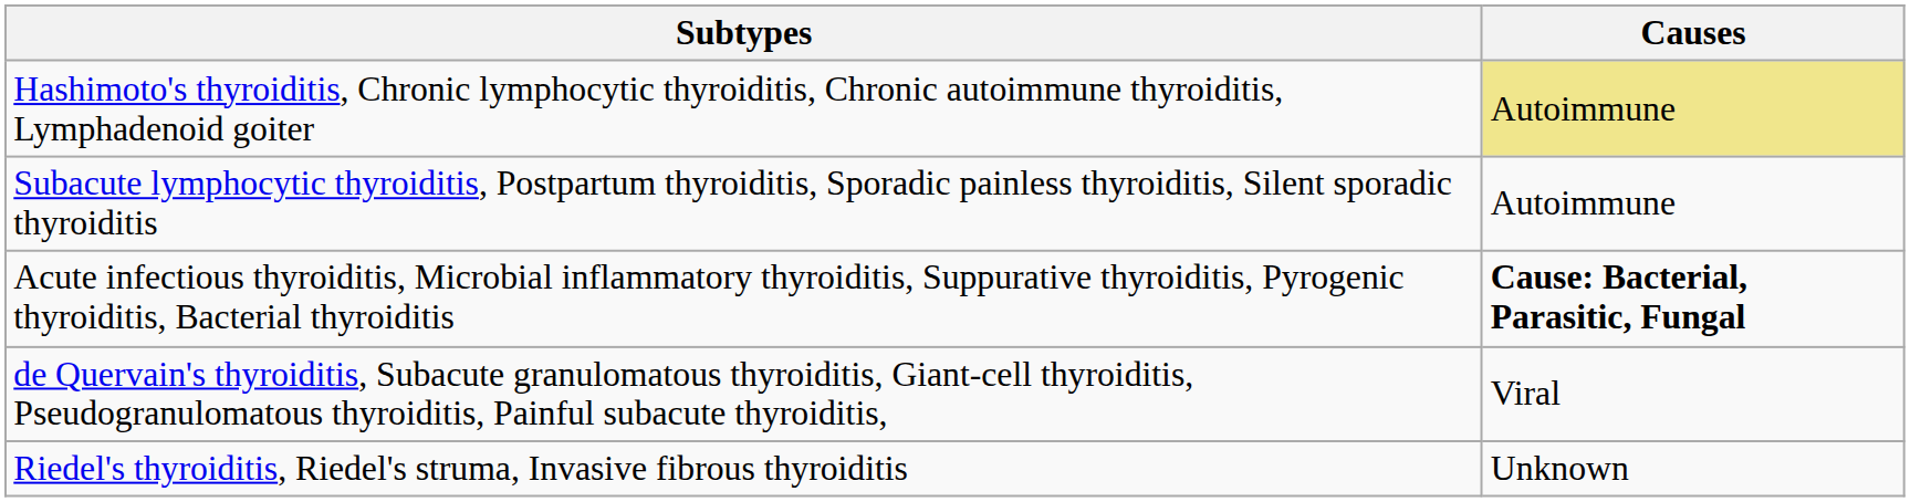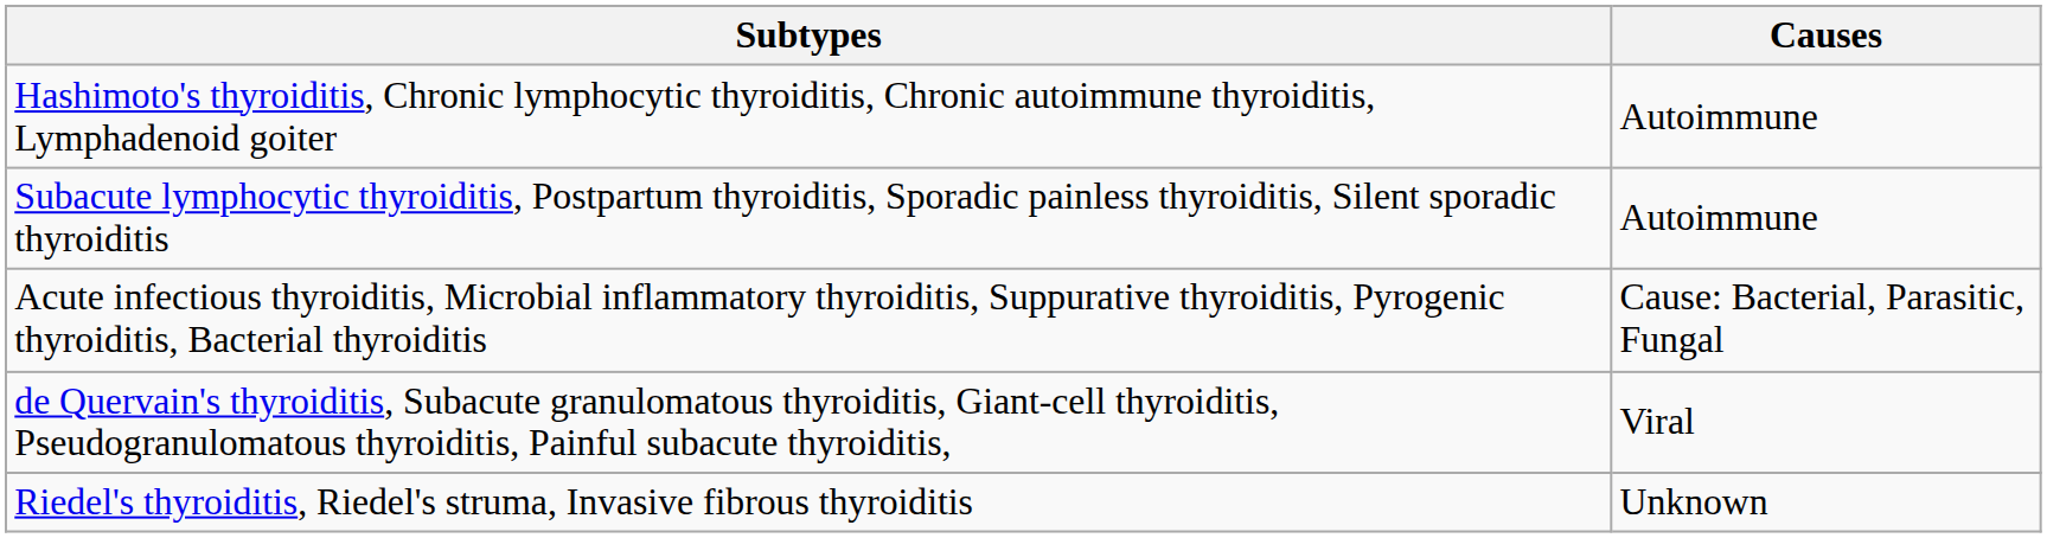row 2 | Causes: khaki background -> no background
row 4 | Causes: bold -> normal
